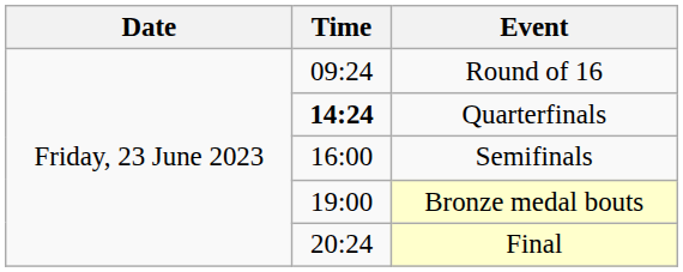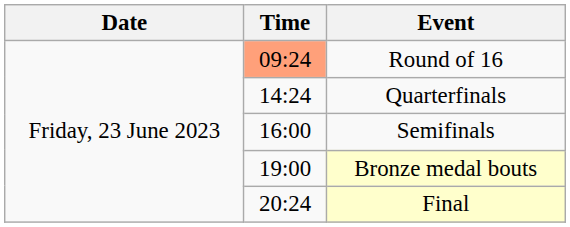Round of 16 | Time: no background -> lightsalmon background
Quarterfinals | Time: bold -> normal
